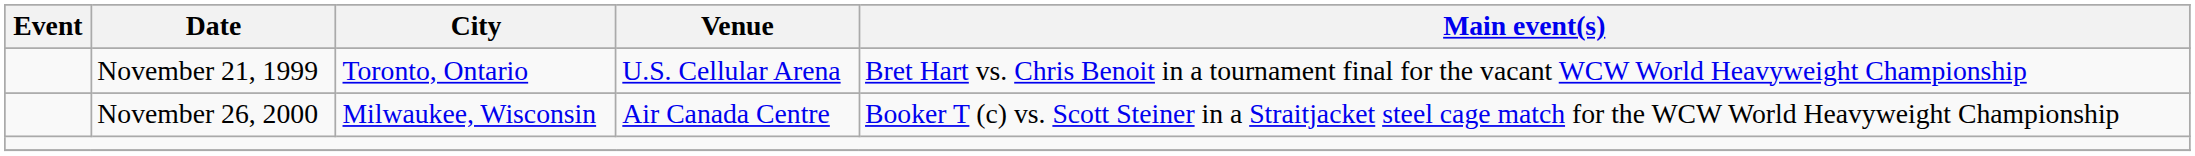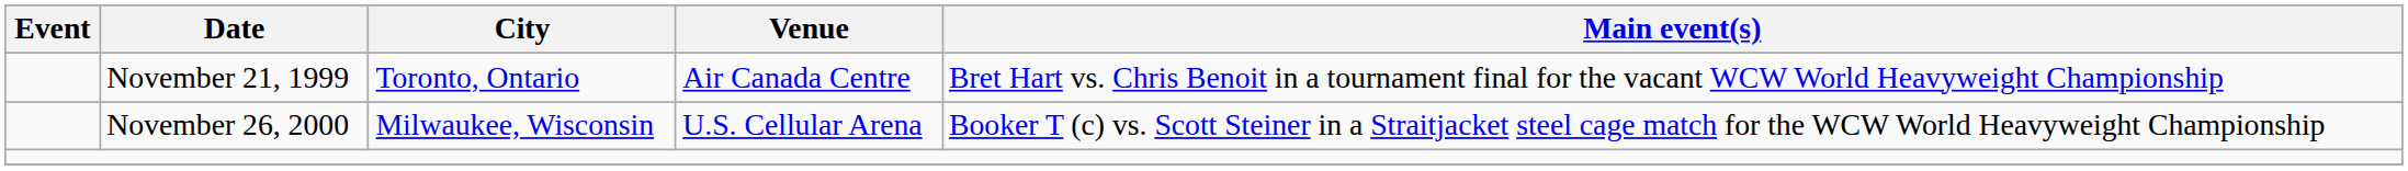November 21, 1999 | Venue: U.S. Cellular Arena -> Air Canada Centre
November 26, 2000 | Venue: Air Canada Centre -> U.S. Cellular Arena
